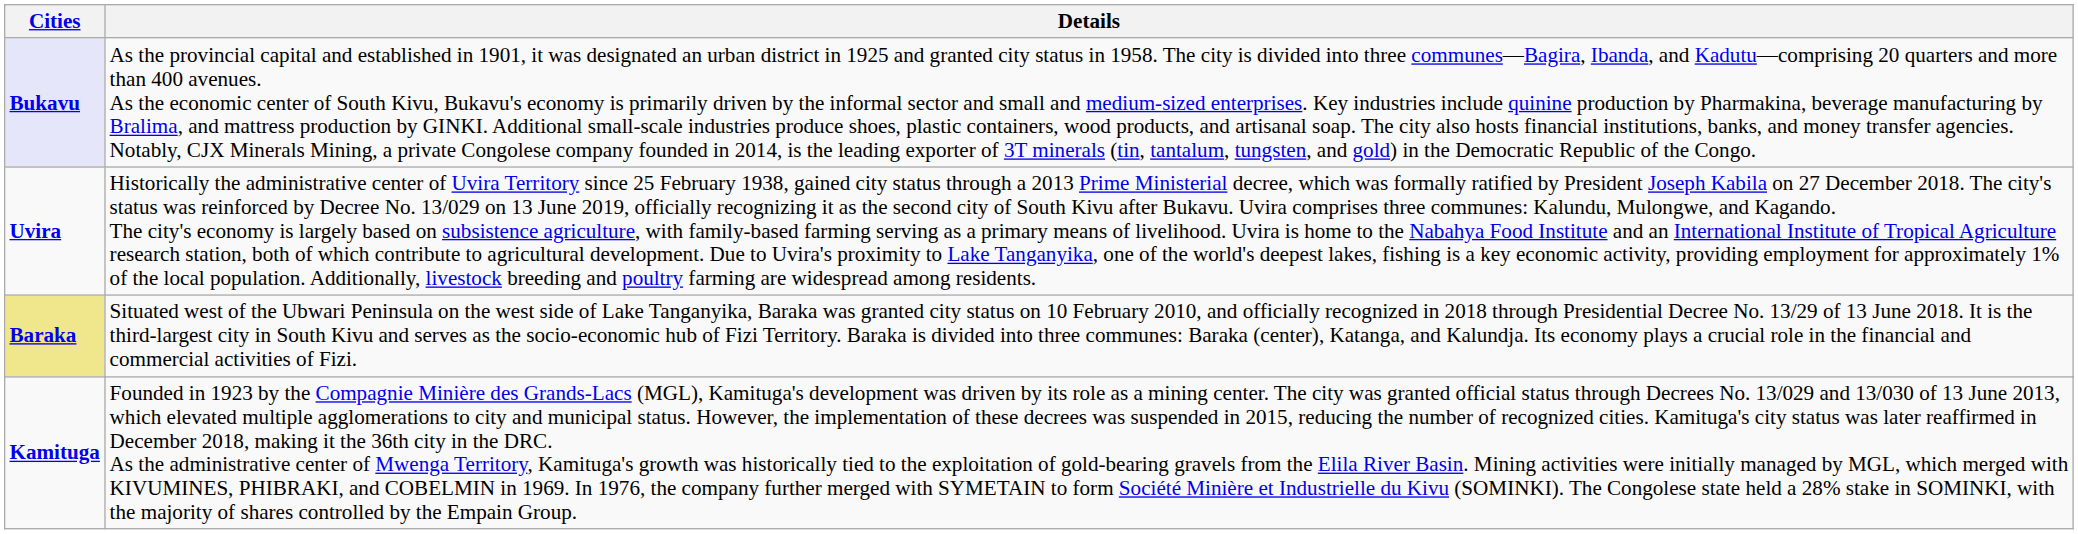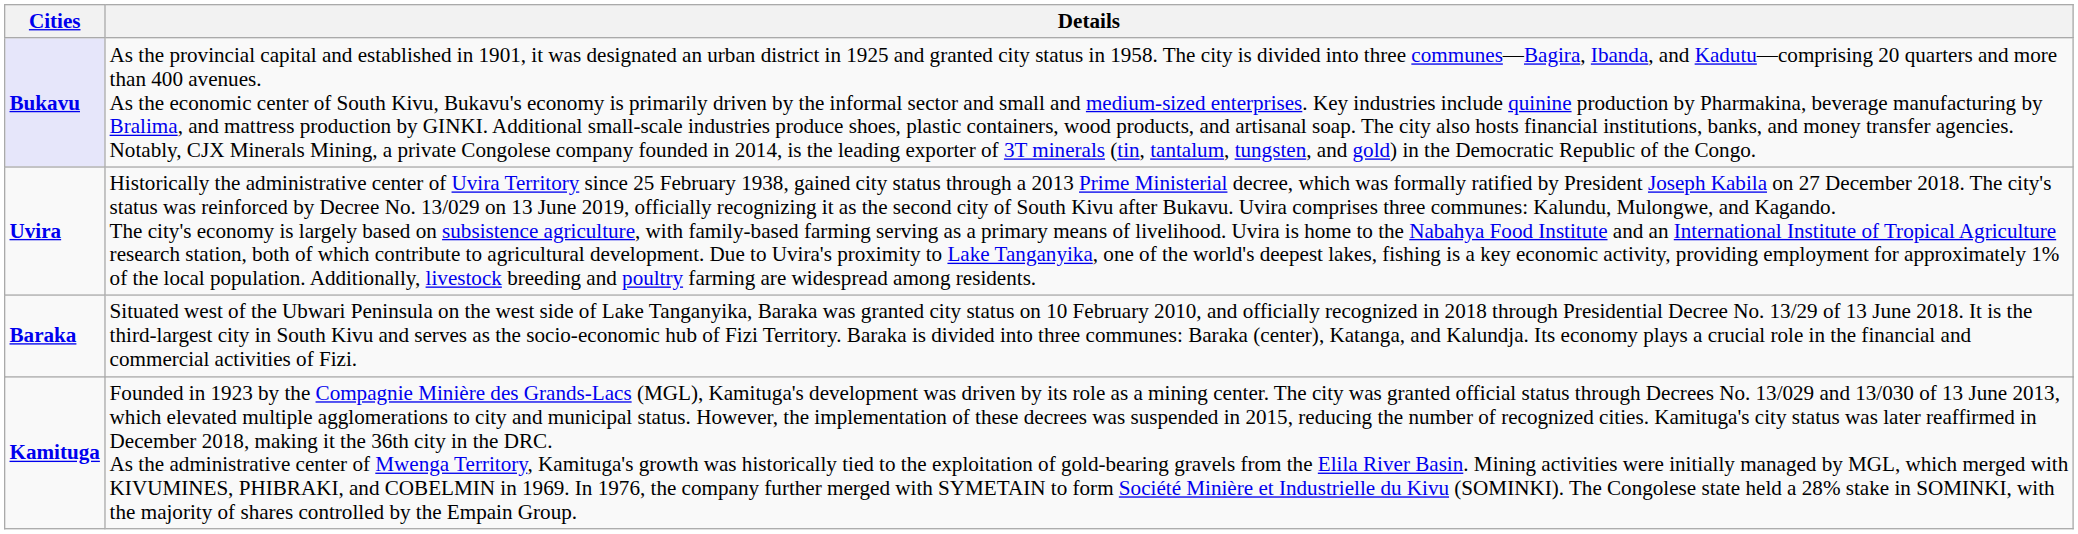row 4 | Cities: khaki background -> no background
